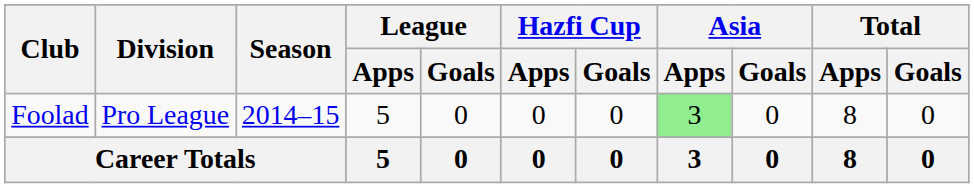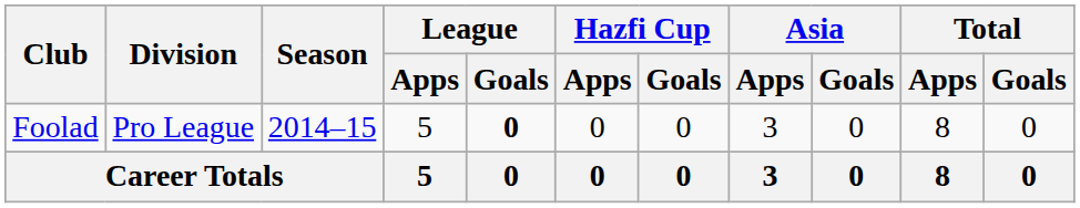Foolad | League / Goals: normal -> bold
Foolad | Asia / Apps: lightgreen background -> no background
